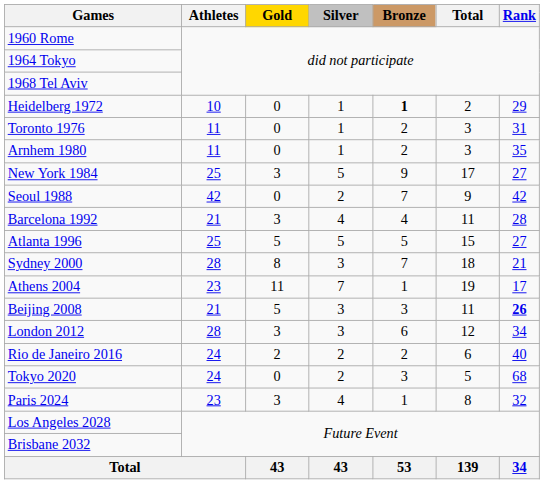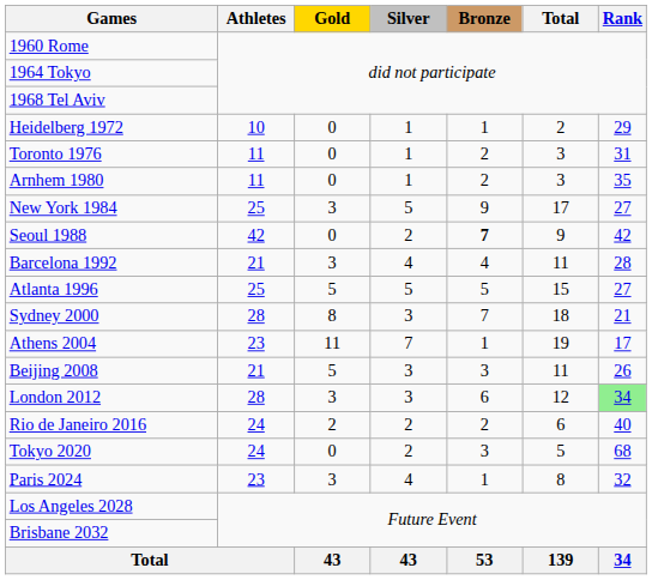Heidelberg 1972 | Bronze: bold -> normal
Seoul 1988 | Bronze: normal -> bold
Beijing 2008 | Rank: bold -> normal
London 2012 | Rank: no background -> lightgreen background
